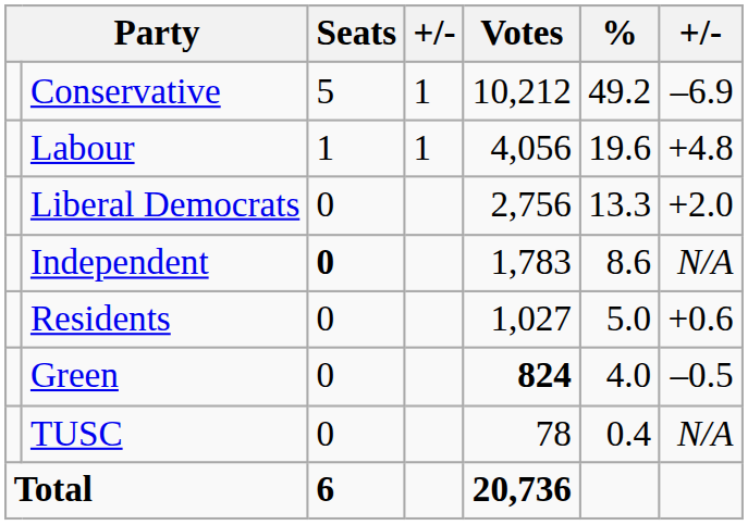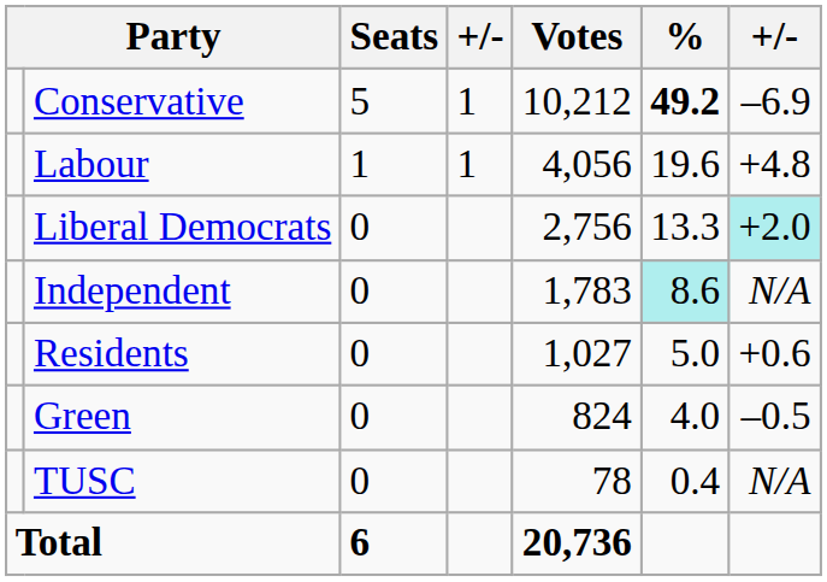Conservative | %: normal -> bold
Liberal Democrats | column 7: no background -> paleturquoise background
Independent | Seats: bold -> normal
Independent | %: no background -> paleturquoise background
Green | Votes: bold -> normal
